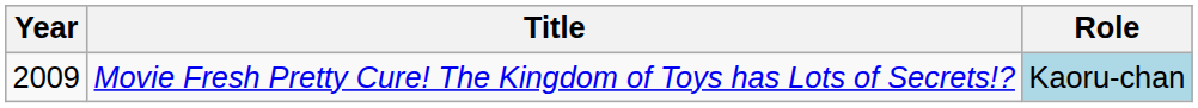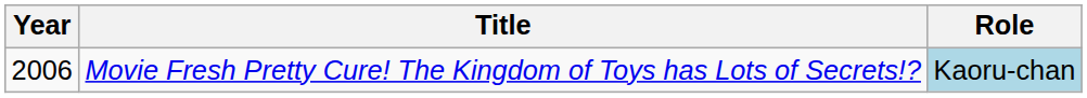row 2 | Year: 2009 -> 2006
